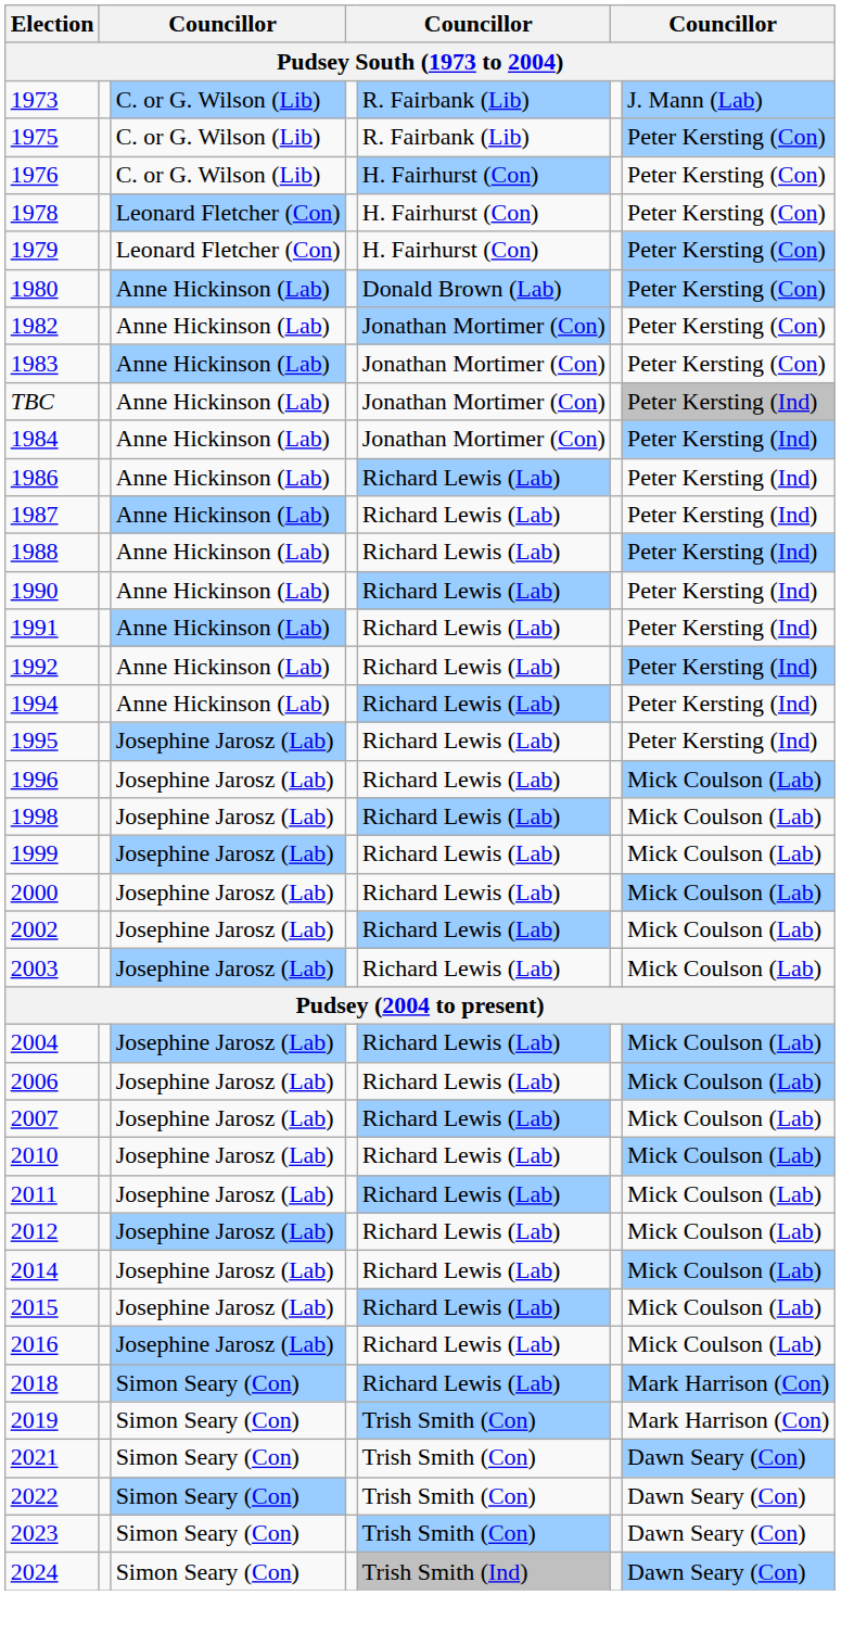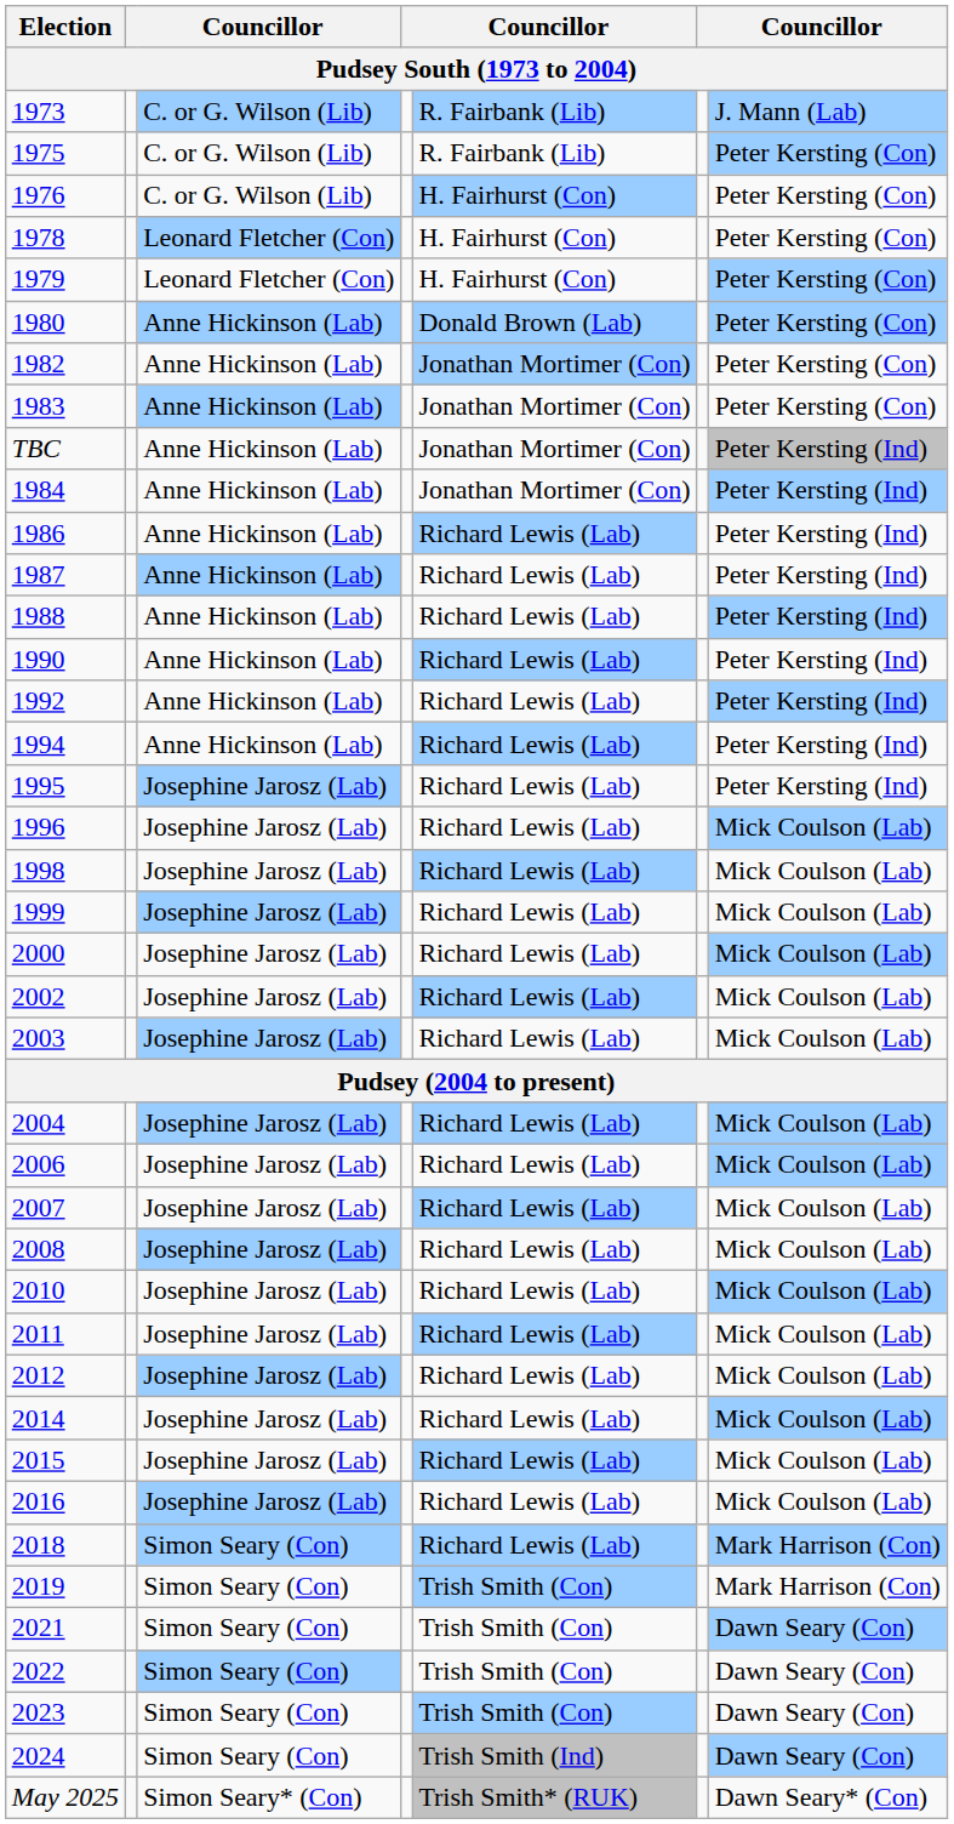- row: 1991 | Anne Hickinson (Lab) | Richard Lewis (Lab) | Peter Kersting (Ind)
+ row: 2008 | Josephine Jarosz (Lab) | Richard Lewis (Lab) | Mick Coulson (Lab)
+ row: May 2025 | Simon Seary* (Con) | Trish Smith* (RUK) | Dawn Seary* (Con)
